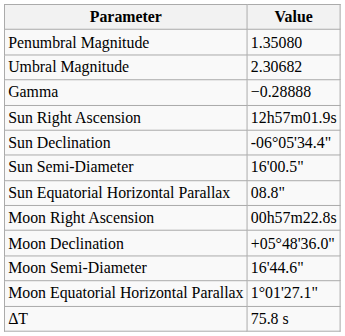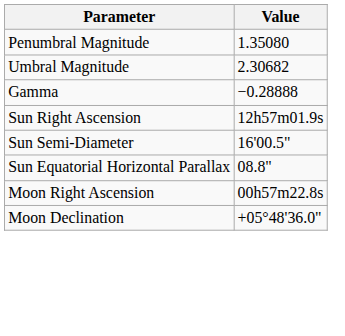- row: Sun Declination | -06°05'34.4"
- row: Moon Semi-Diameter | 16'44.6"
- row: Moon Equatorial Horizontal Parallax | 1°01'27.1"
- row: ΔT | 75.8 s
